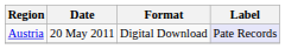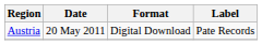Austria | Label: lavender background -> no background
